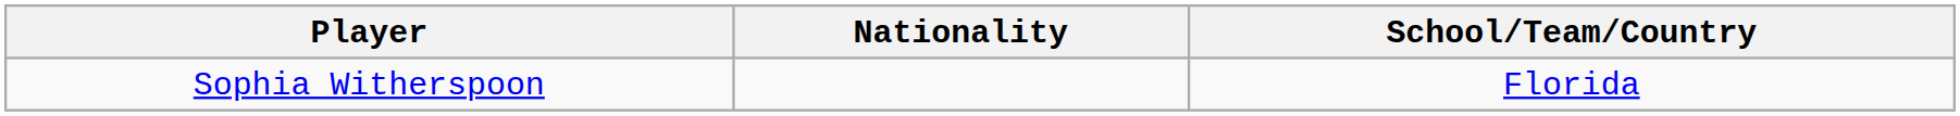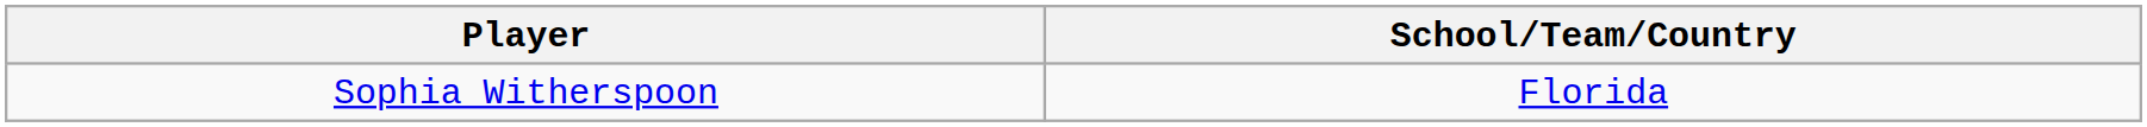- column: Nationality
